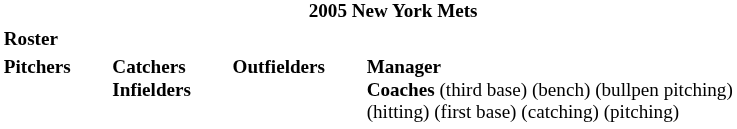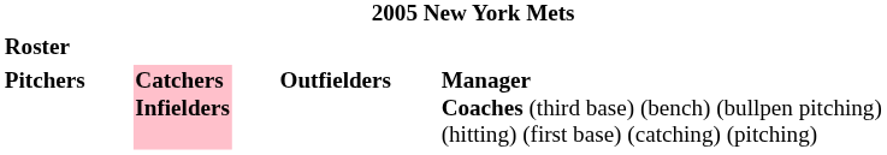Pitchers | column 2: no background -> pink background
